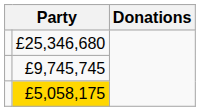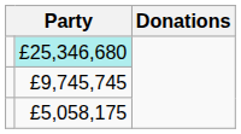£25,346,680 | column 2: no background -> paleturquoise background
£5,058,175 | column 2: gold background -> no background
